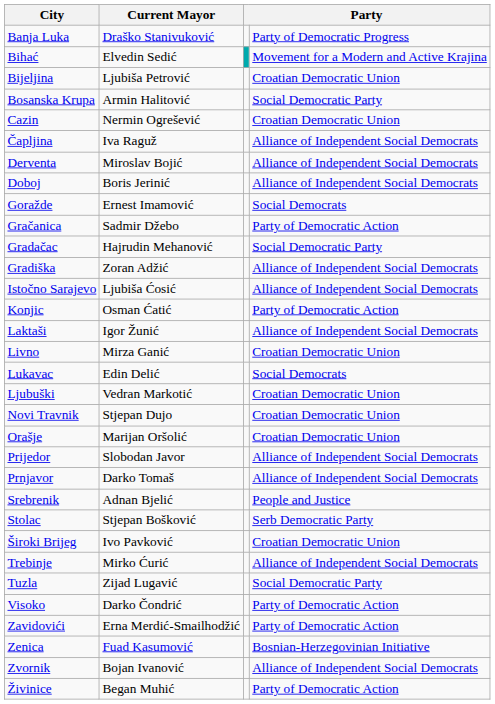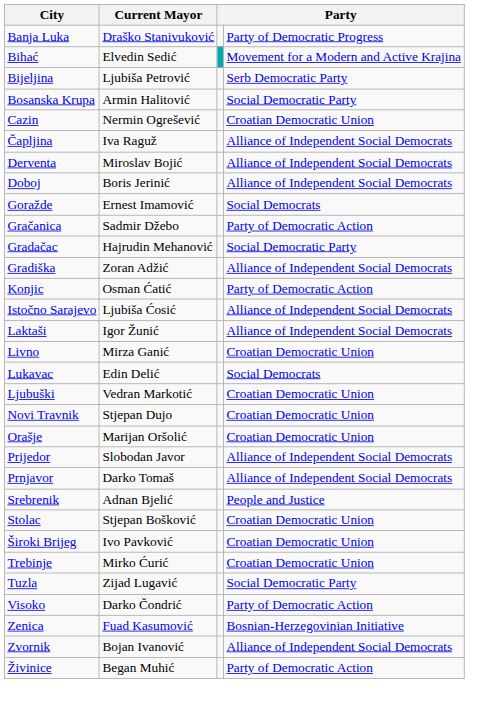Bijeljina | column 4: Croatian Democratic Union -> Serb Democratic Party
rows swapped: Istočno Sarajevo <-> Konjic
Stolac | column 4: Serb Democratic Party -> Croatian Democratic Union
Trebinje | column 4: Alliance of Independent Social Democrats -> Croatian Democratic Union
- row: Zavidovići | Erna Merdić-Smailhodžić | Party of Democratic Action
